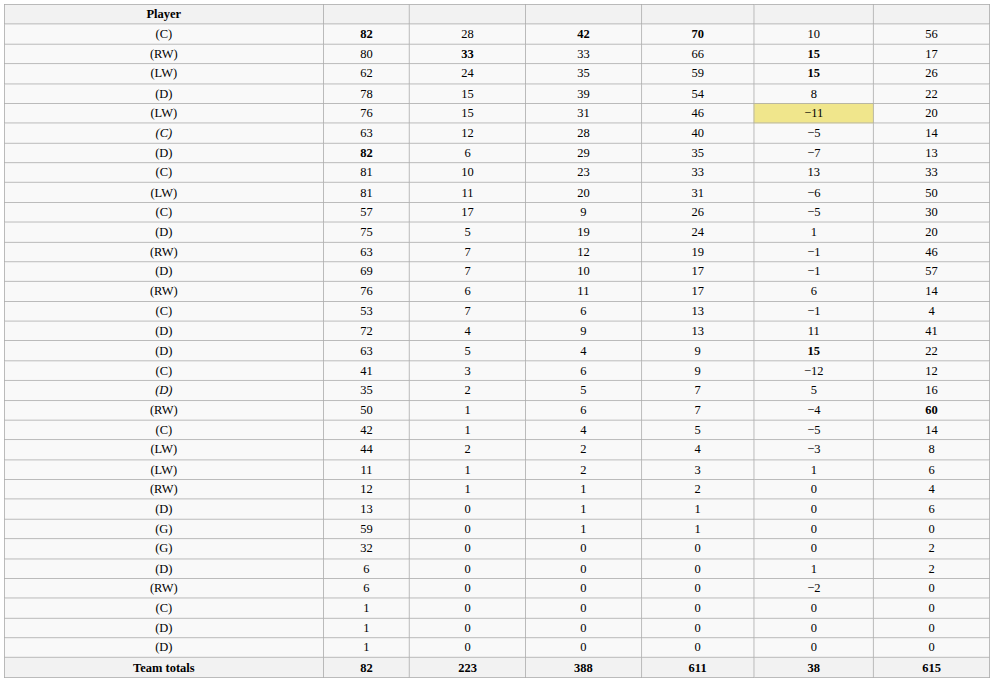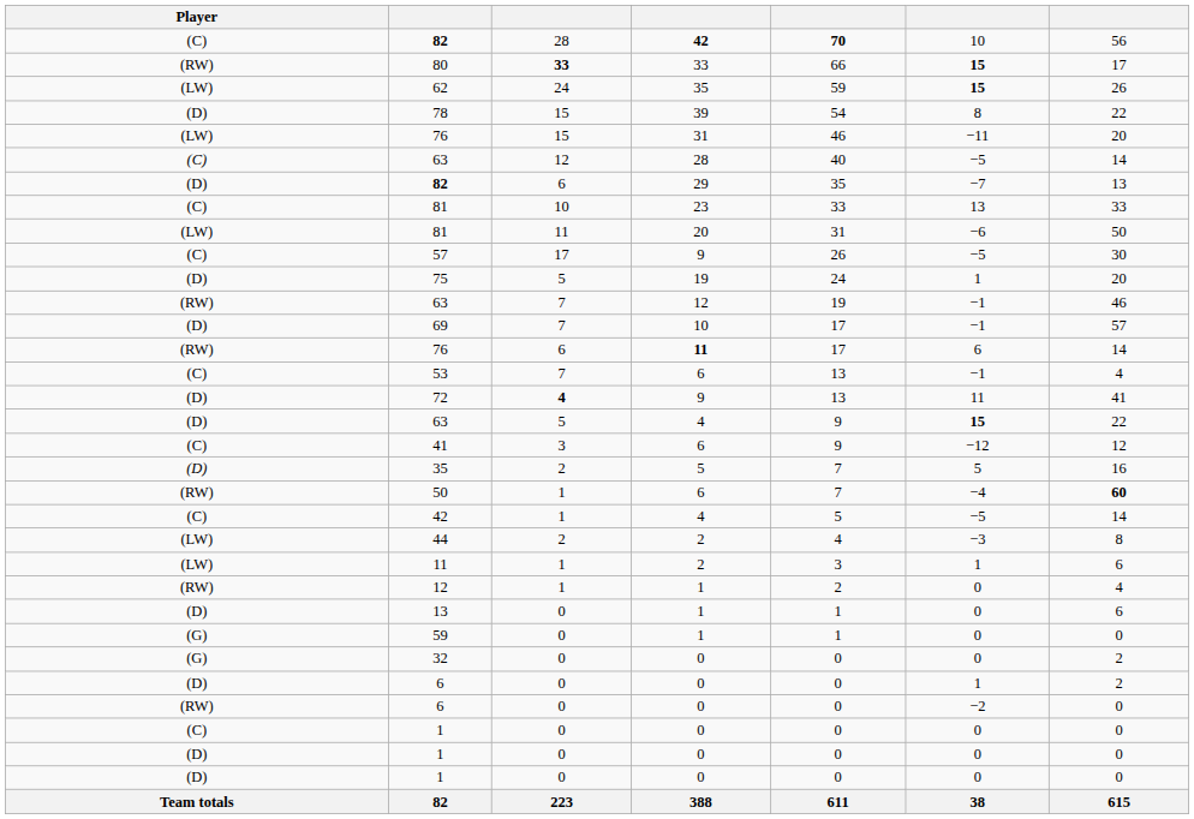(LW) / 76 | column 6: khaki background -> no background
(RW) / 76 | column 4: normal -> bold
72 | column 3: normal -> bold
